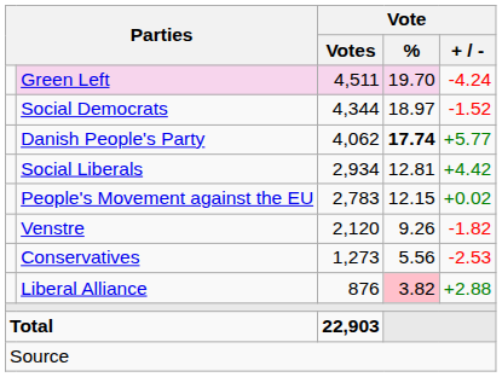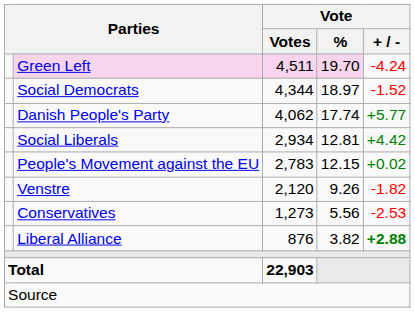Danish People's Party | Vote / %: bold -> normal
Liberal Alliance | Vote / %: pink background -> no background
Liberal Alliance | Vote / + / -: normal -> bold
